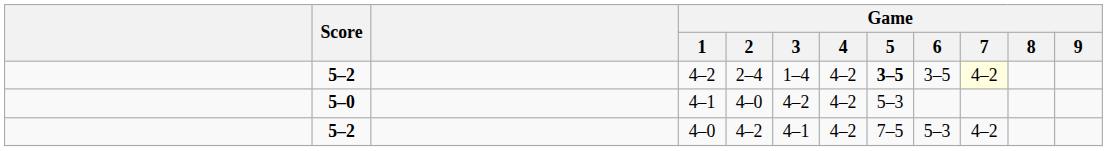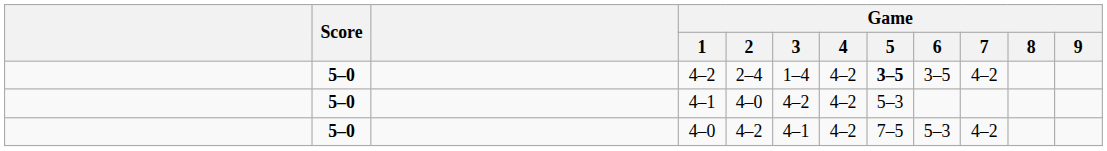row 3 | Score: 5–2 -> 5–0
row 3 | Game / 7: lightyellow background -> no background
row 5 | Score: 5–2 -> 5–0
